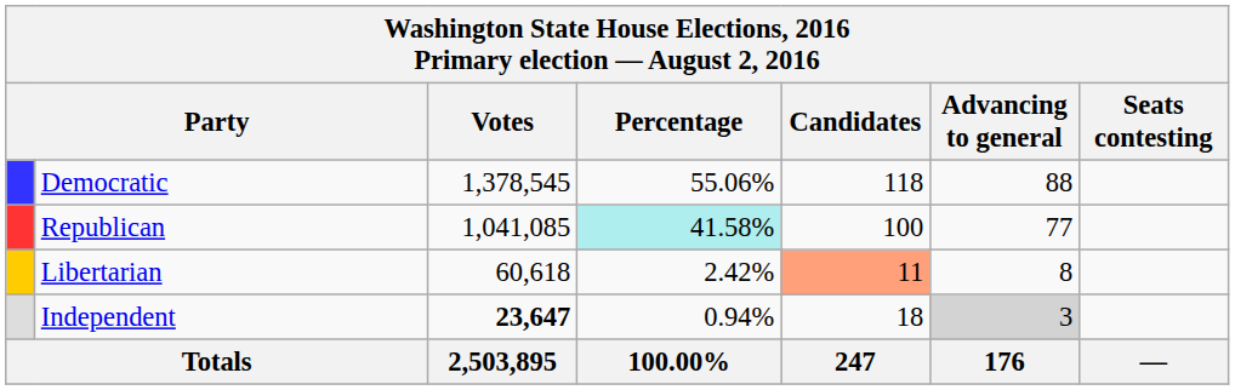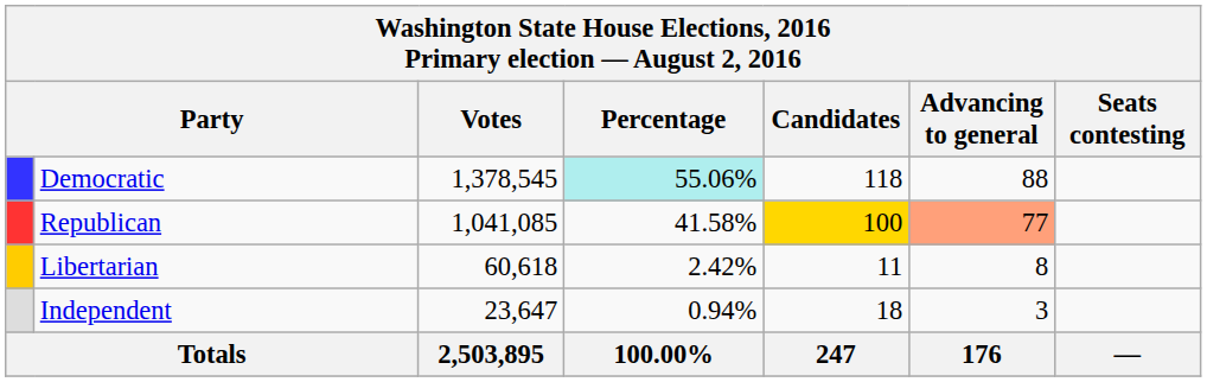Democratic | Percentage: no background -> paleturquoise background
Republican | Percentage: paleturquoise background -> no background
Republican | Candidates: no background -> gold background
Republican | Advancing to general: no background -> lightsalmon background
Libertarian | Candidates: lightsalmon background -> no background
Independent | Votes: bold -> normal
Independent | Advancing to general: lightgrey background -> no background
